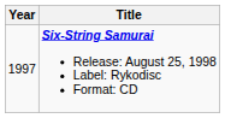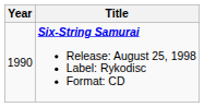row 2 | Year: 1997 -> 1990
